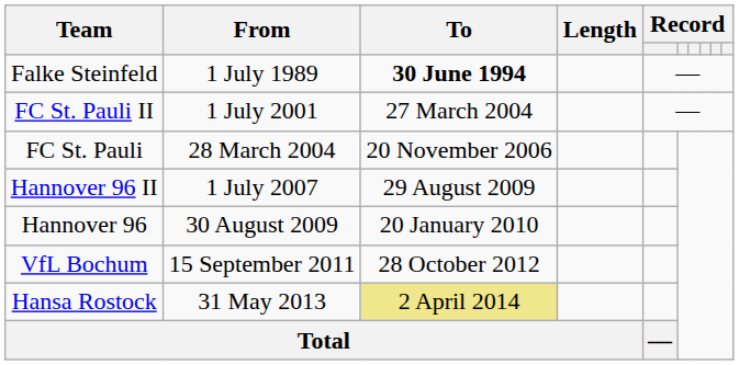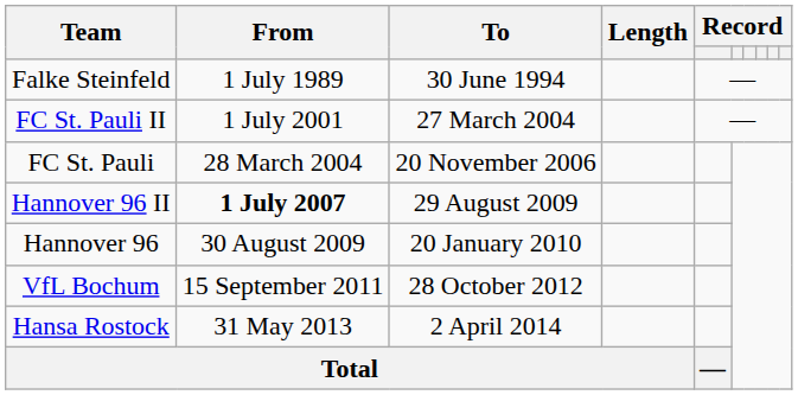Falke Steinfeld | To: bold -> normal
Hannover 96 II | From: normal -> bold
Hansa Rostock | To: khaki background -> no background
